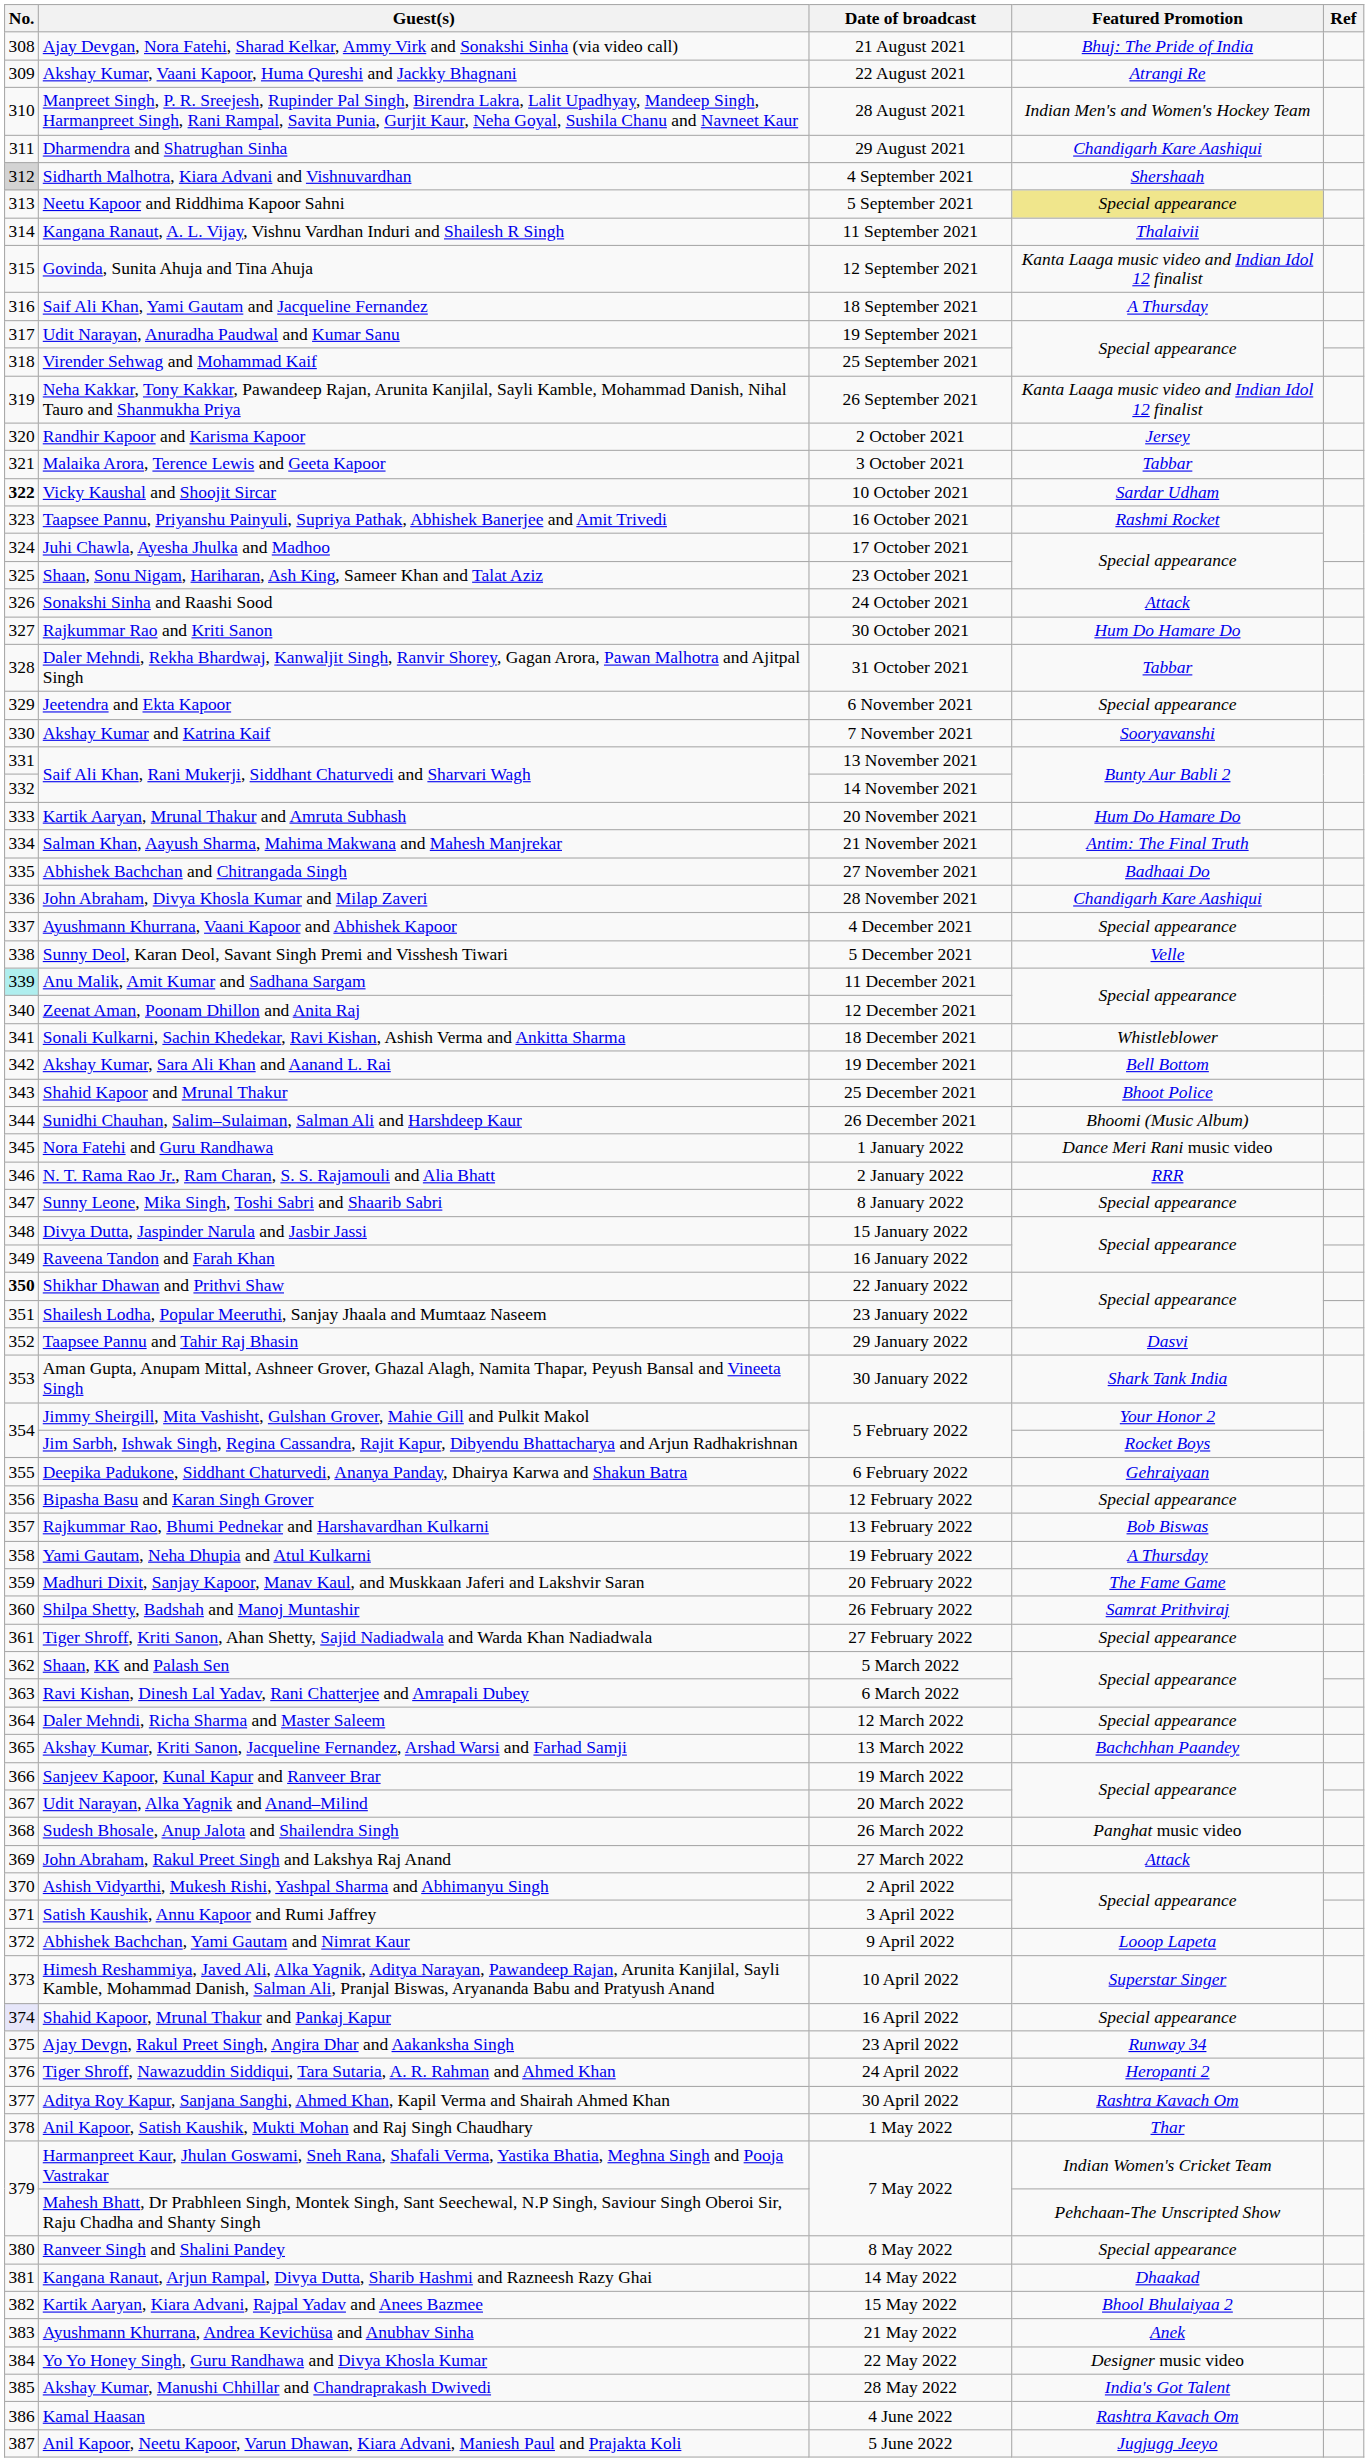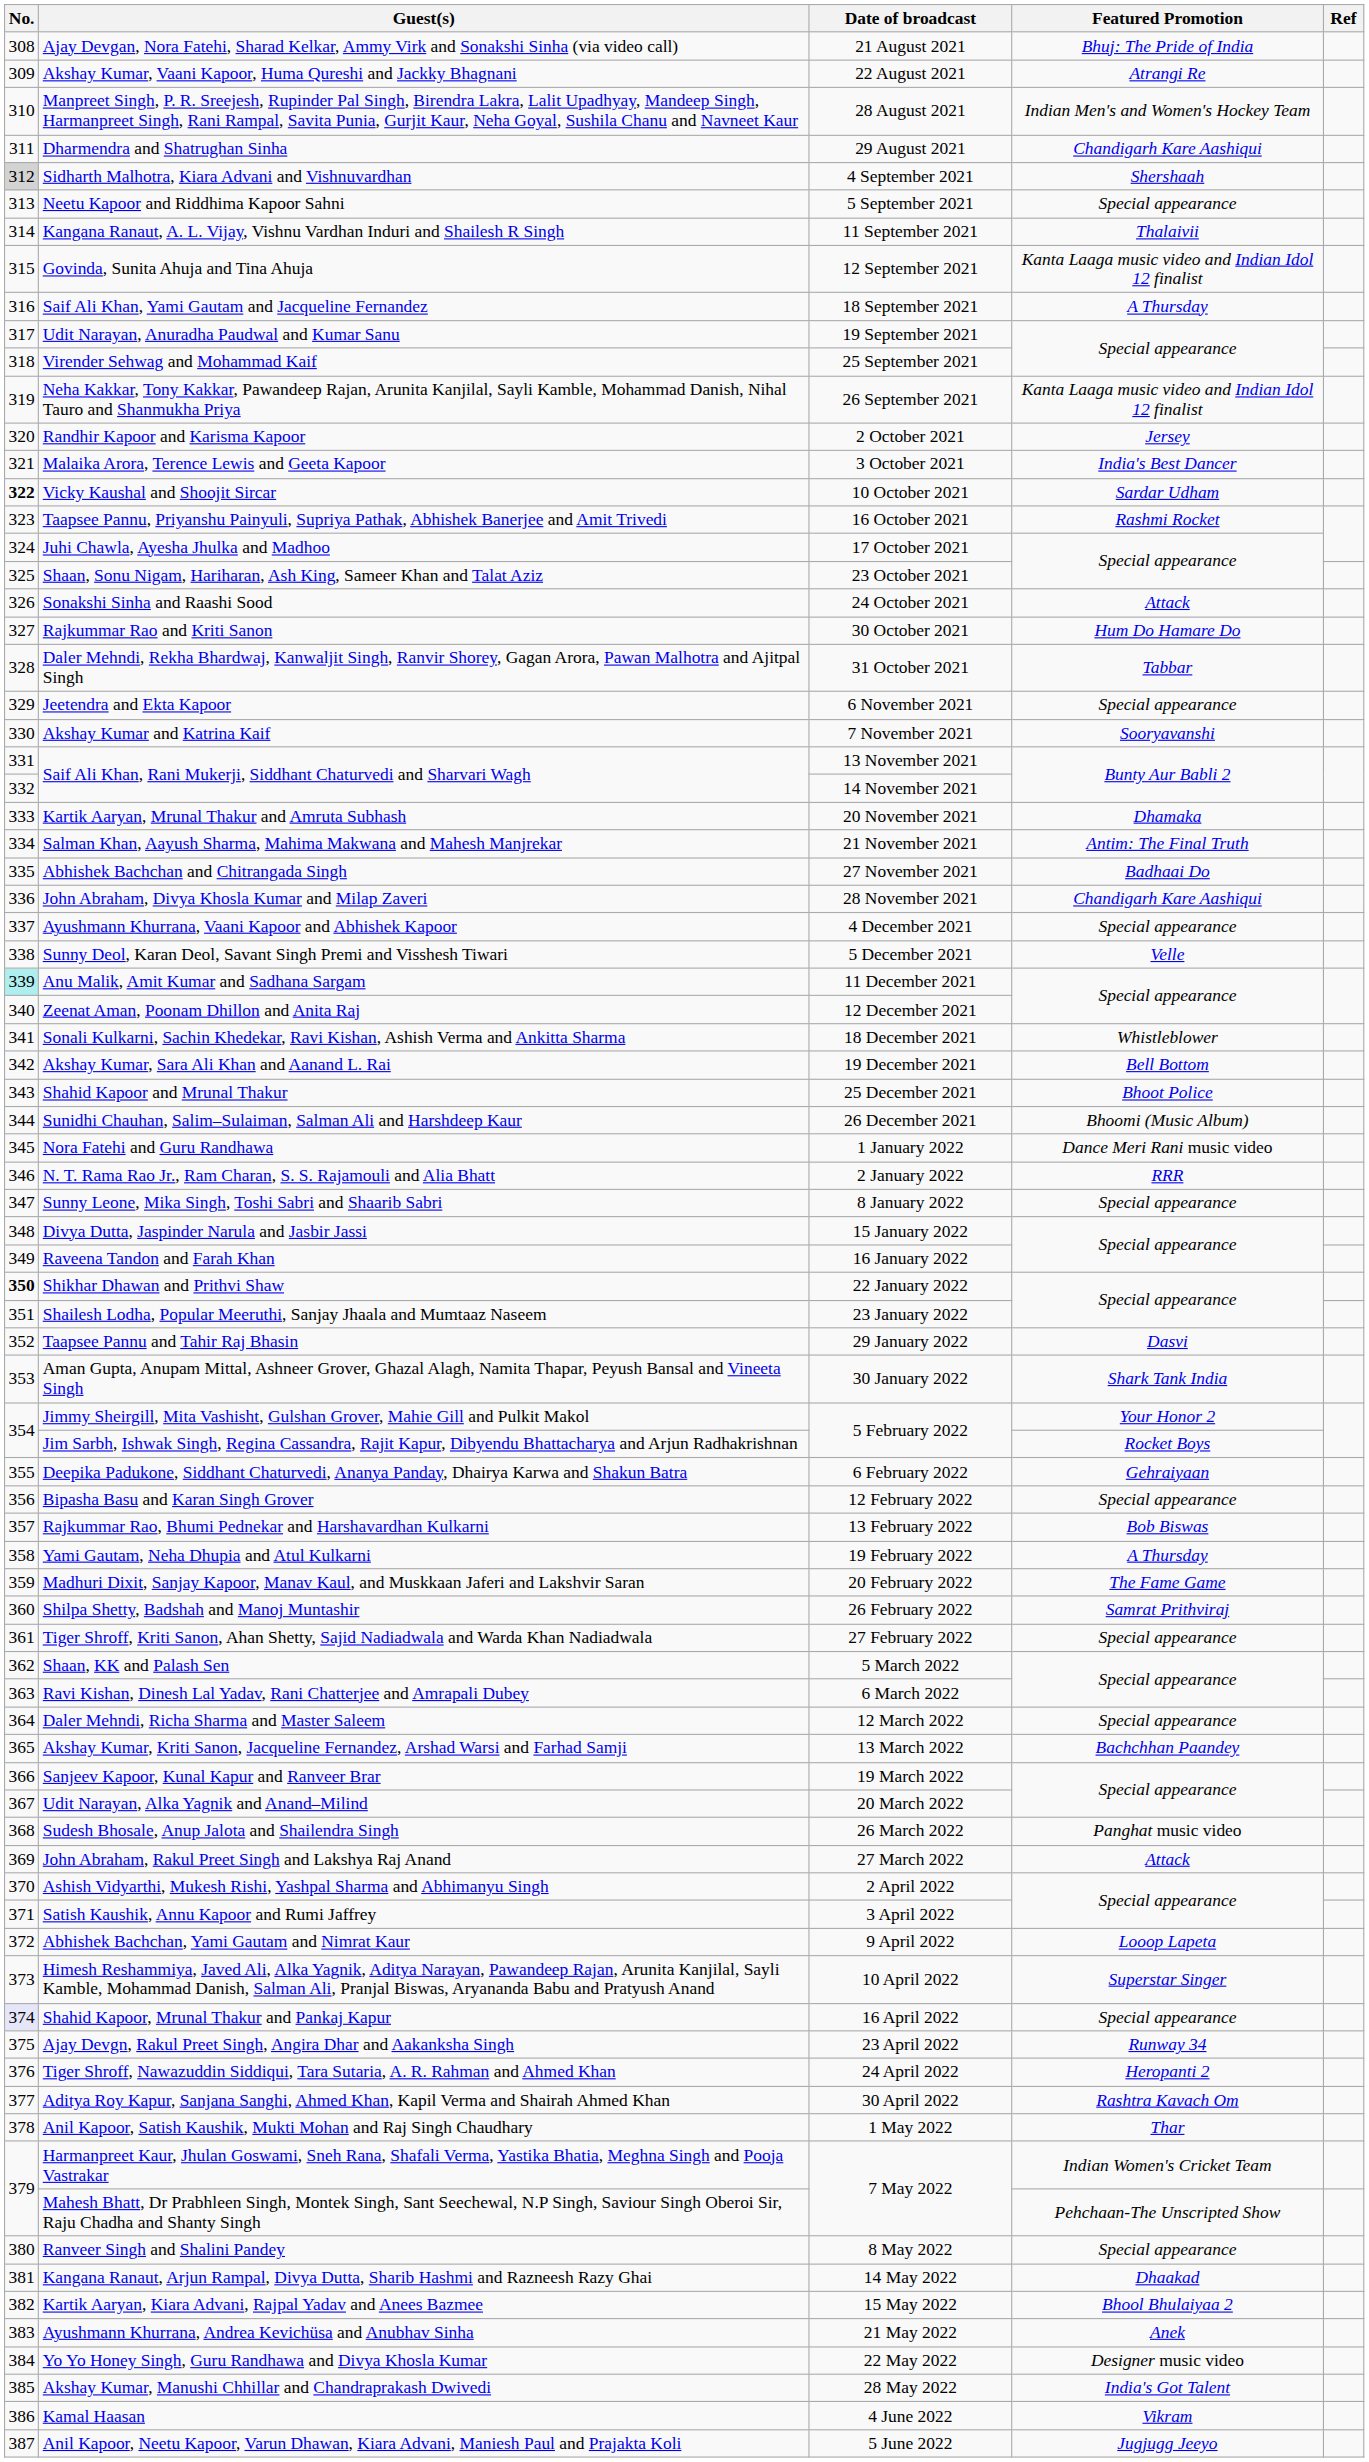Neetu Kapoor and Riddhima Kapoor Sahni | Featured Promotion: khaki background -> no background
Malaika Arora, Terence Lewis and Geeta Kapoor | Featured Promotion: Tabbar -> India's Best Dancer
Kartik Aaryan, Mrunal Thakur and Amruta Subhash | Featured Promotion: Hum Do Hamare Do -> Dhamaka
Kamal Haasan | Featured Promotion: Rashtra Kavach Om -> Vikram
